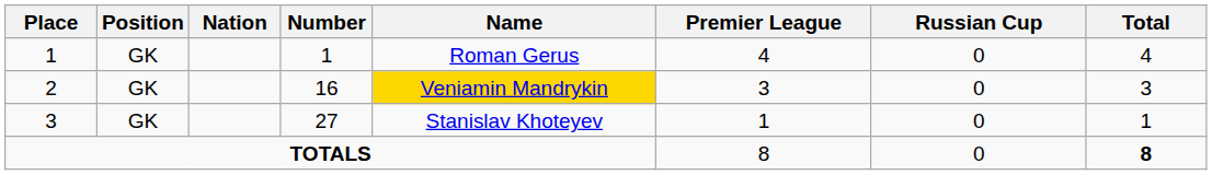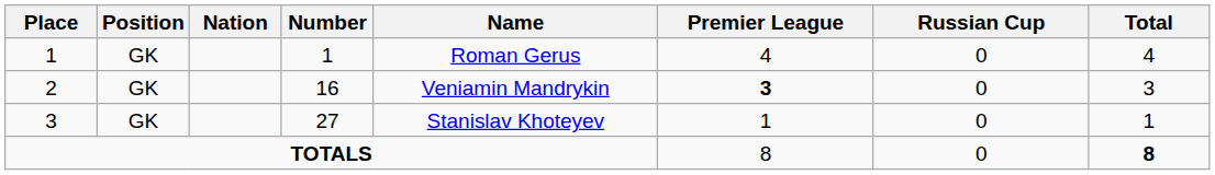2 | Name: gold background -> no background
2 | Premier League: normal -> bold
